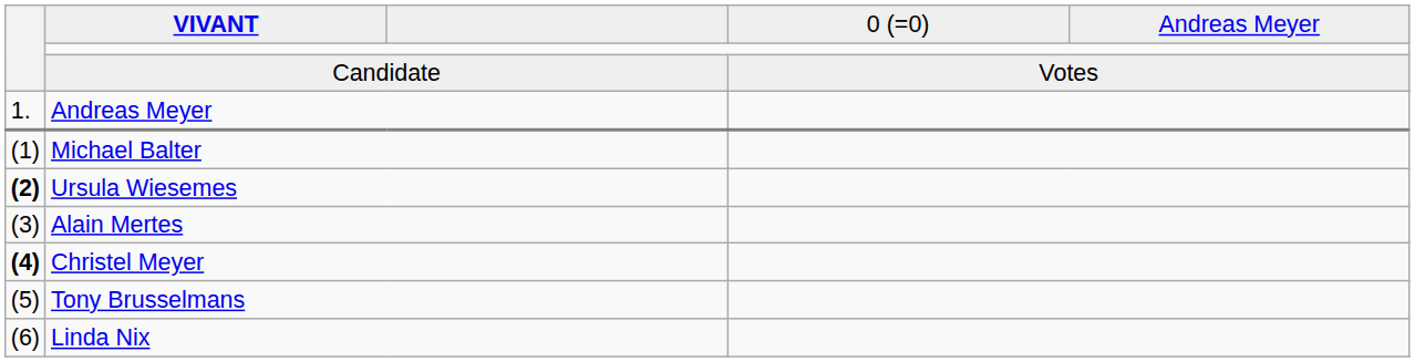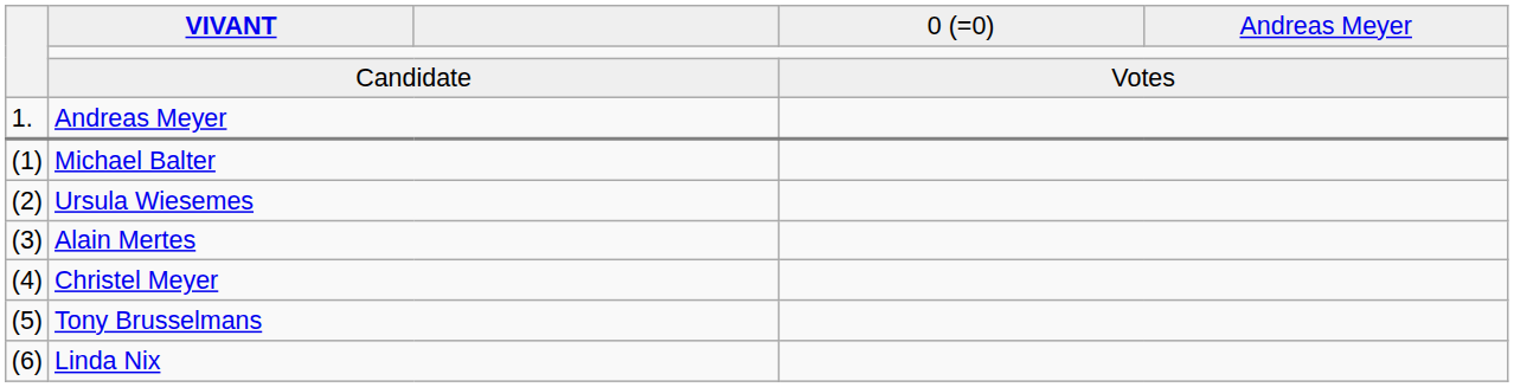Ursula Wiesemes | column 1: bold -> normal
Christel Meyer | column 1: bold -> normal
